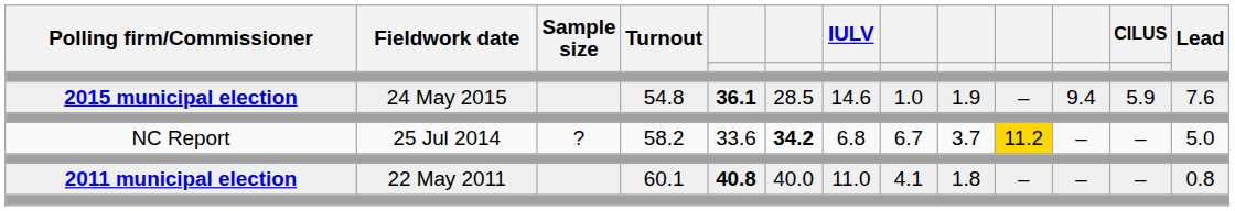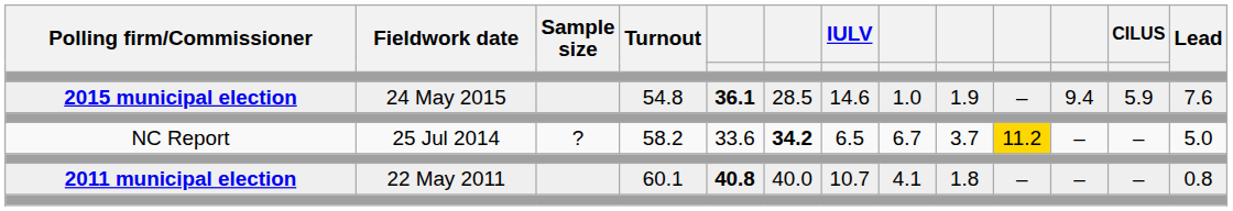NC Report | IULV: 6.8 -> 6.5
2011 municipal election | IULV: 11.0 -> 10.7
